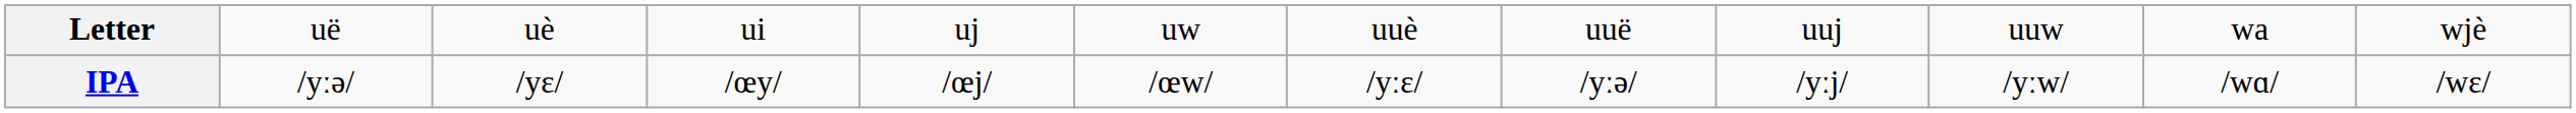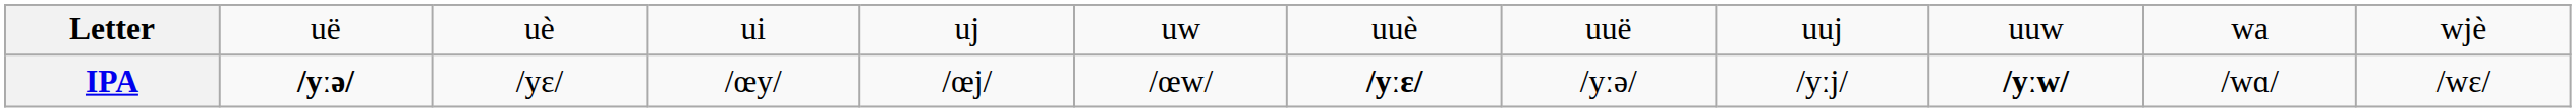IPA | column 2: normal -> bold
IPA | column 7: normal -> bold
IPA | column 10: normal -> bold
